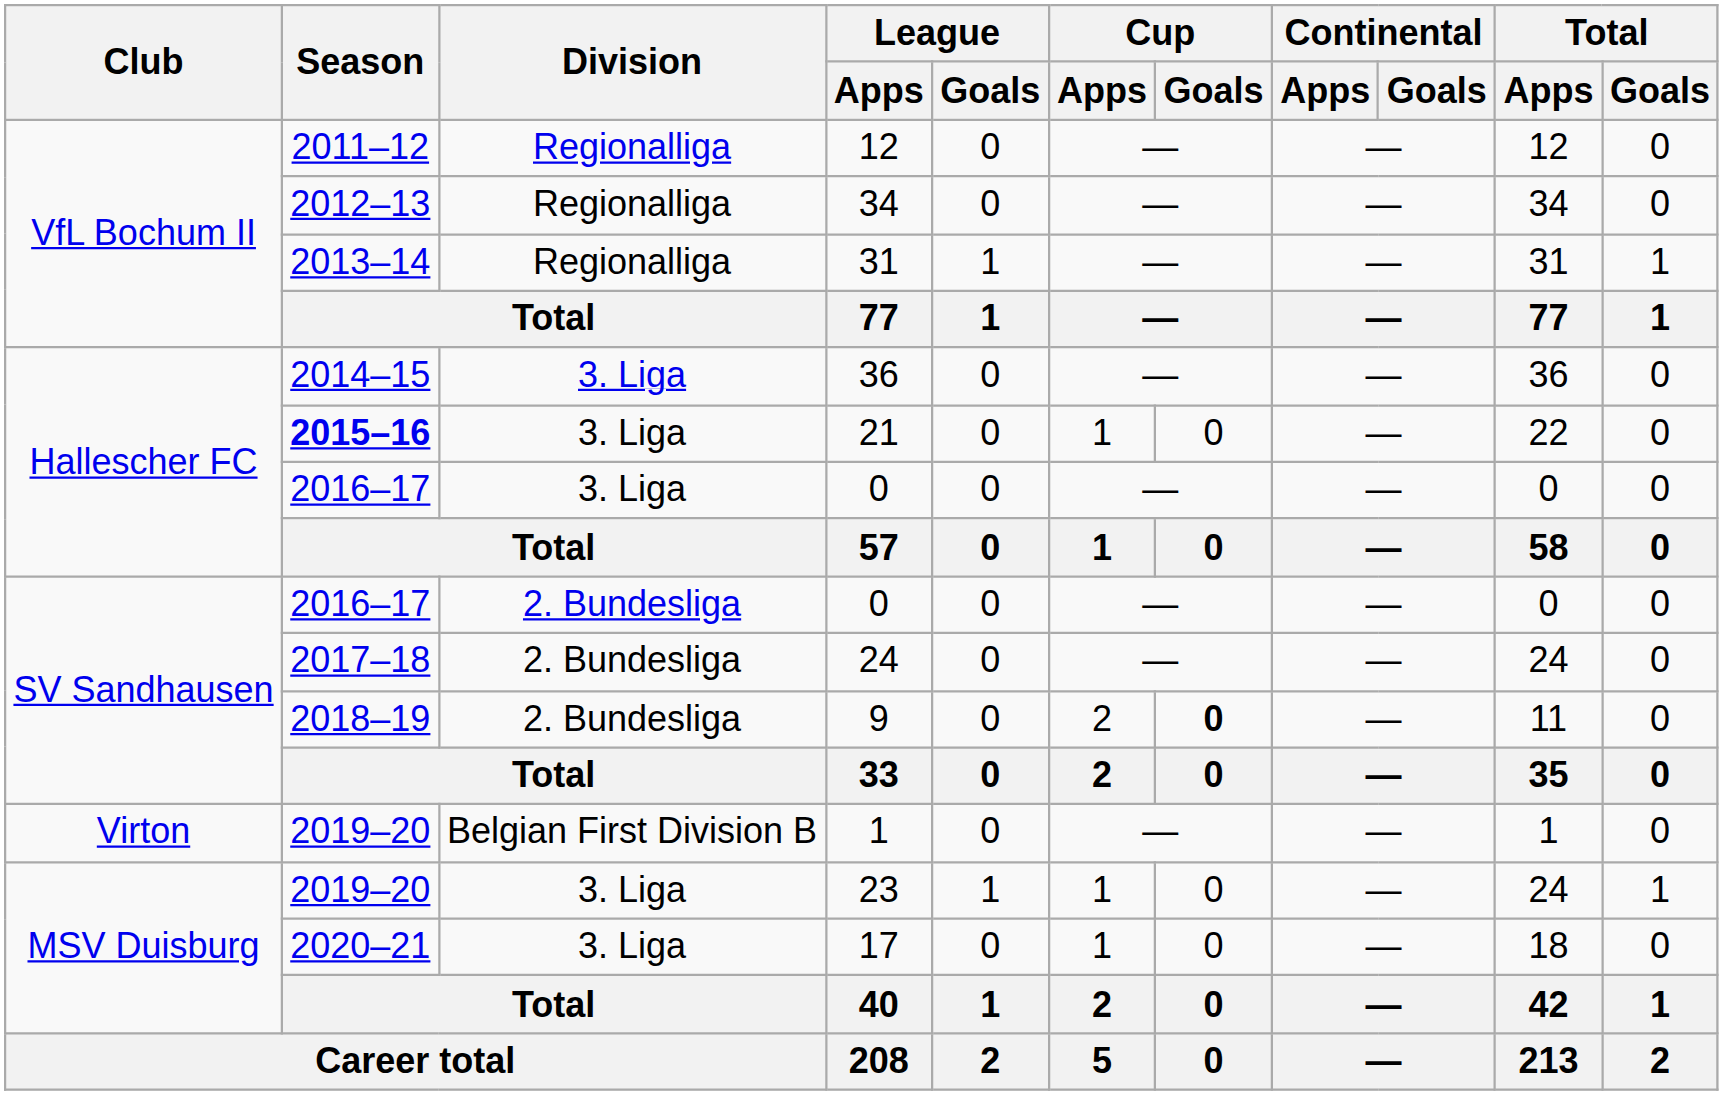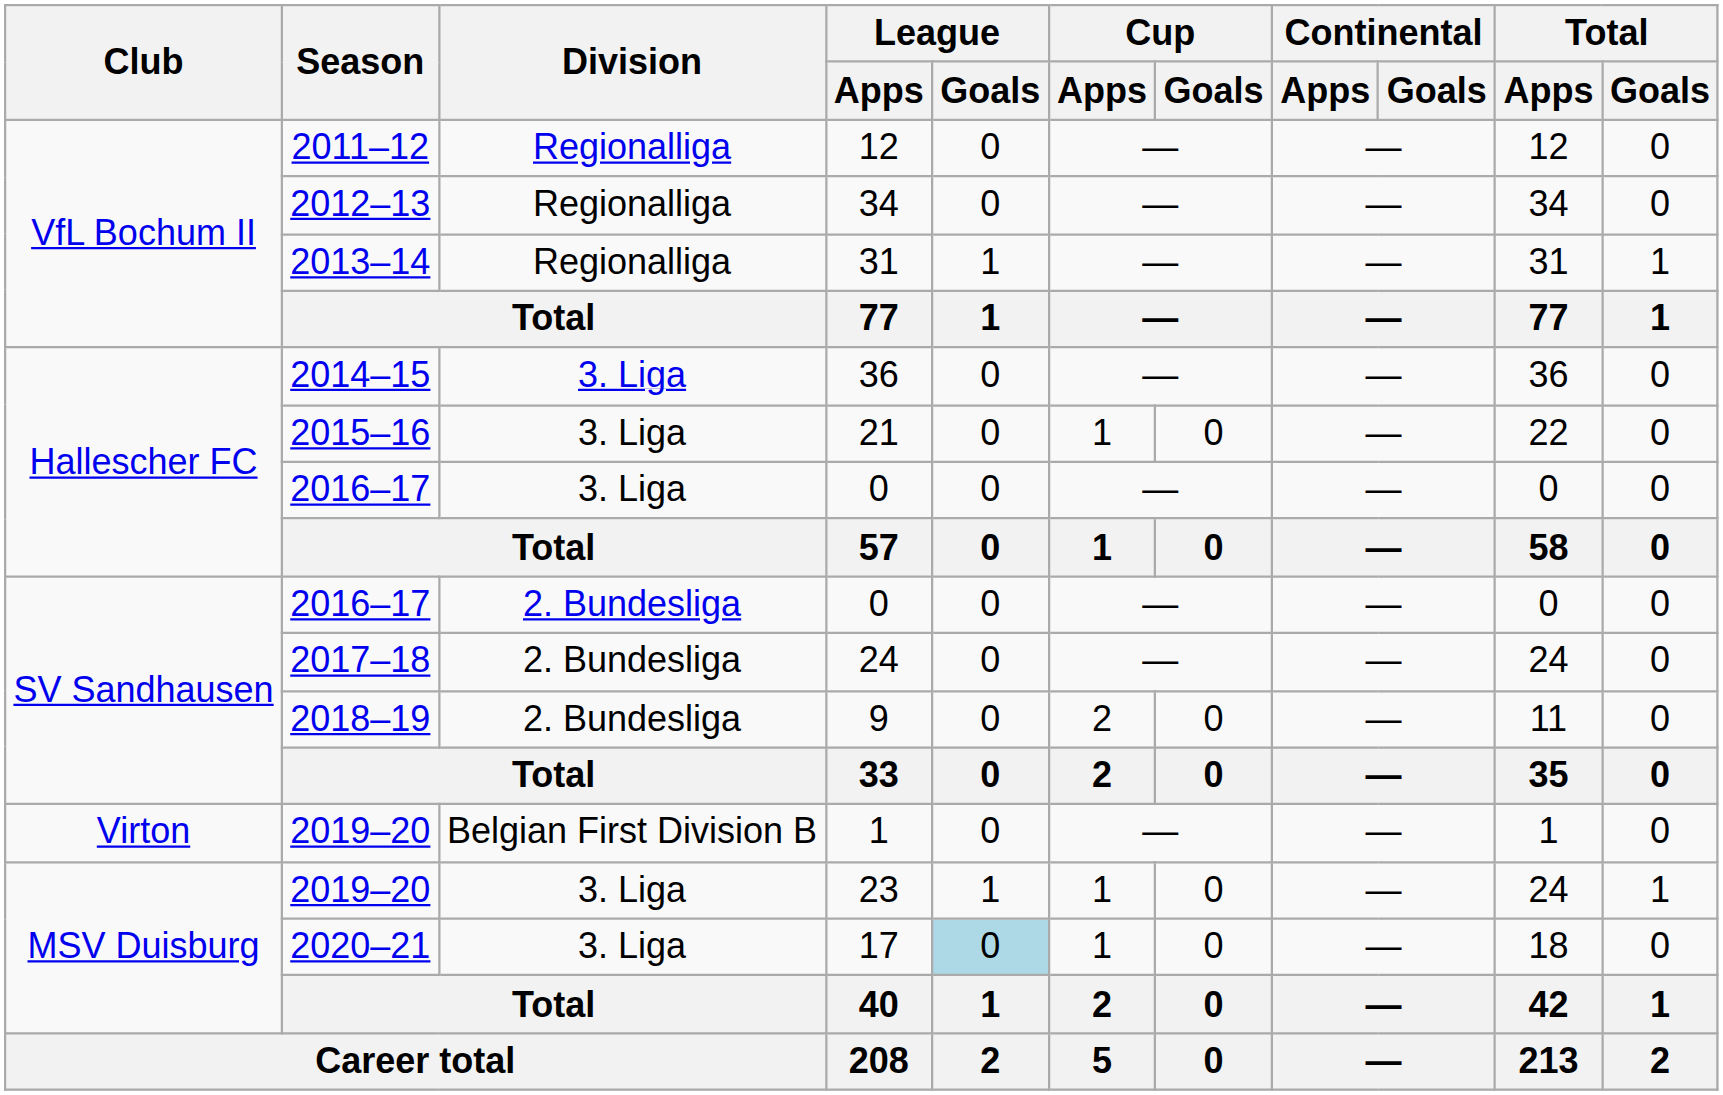21 | Season: bold -> normal
9 | Cup / Goals: bold -> normal
17 | League / Goals: no background -> lightblue background
